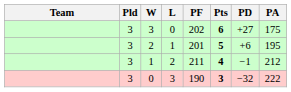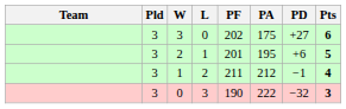columns swapped: PA <-> Pts
